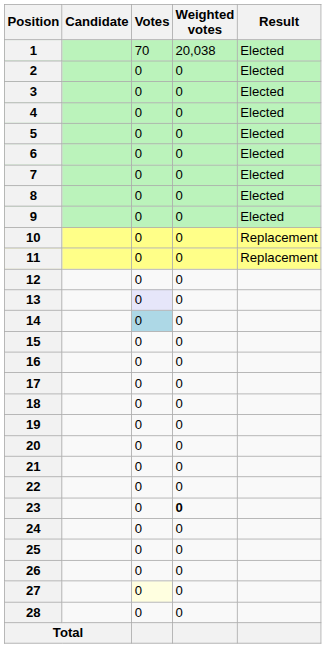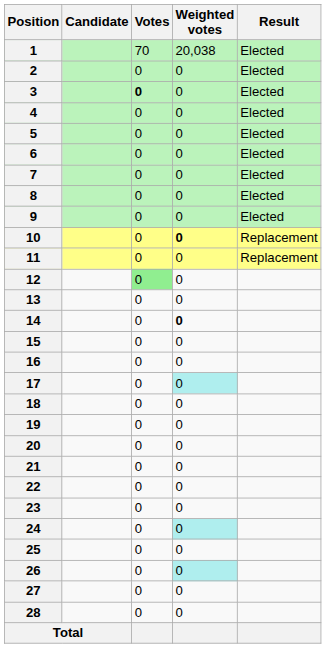3 | Votes: normal -> bold
10 | Weighted votes: normal -> bold
12 | Votes: no background -> lightgreen background
13 | Votes: lavender background -> no background
14 | Votes: lightblue background -> no background
14 | Weighted votes: normal -> bold
17 | Weighted votes: no background -> paleturquoise background
23 | Weighted votes: bold -> normal
24 | Weighted votes: no background -> paleturquoise background
26 | Weighted votes: no background -> paleturquoise background
27 | Votes: lightyellow background -> no background
